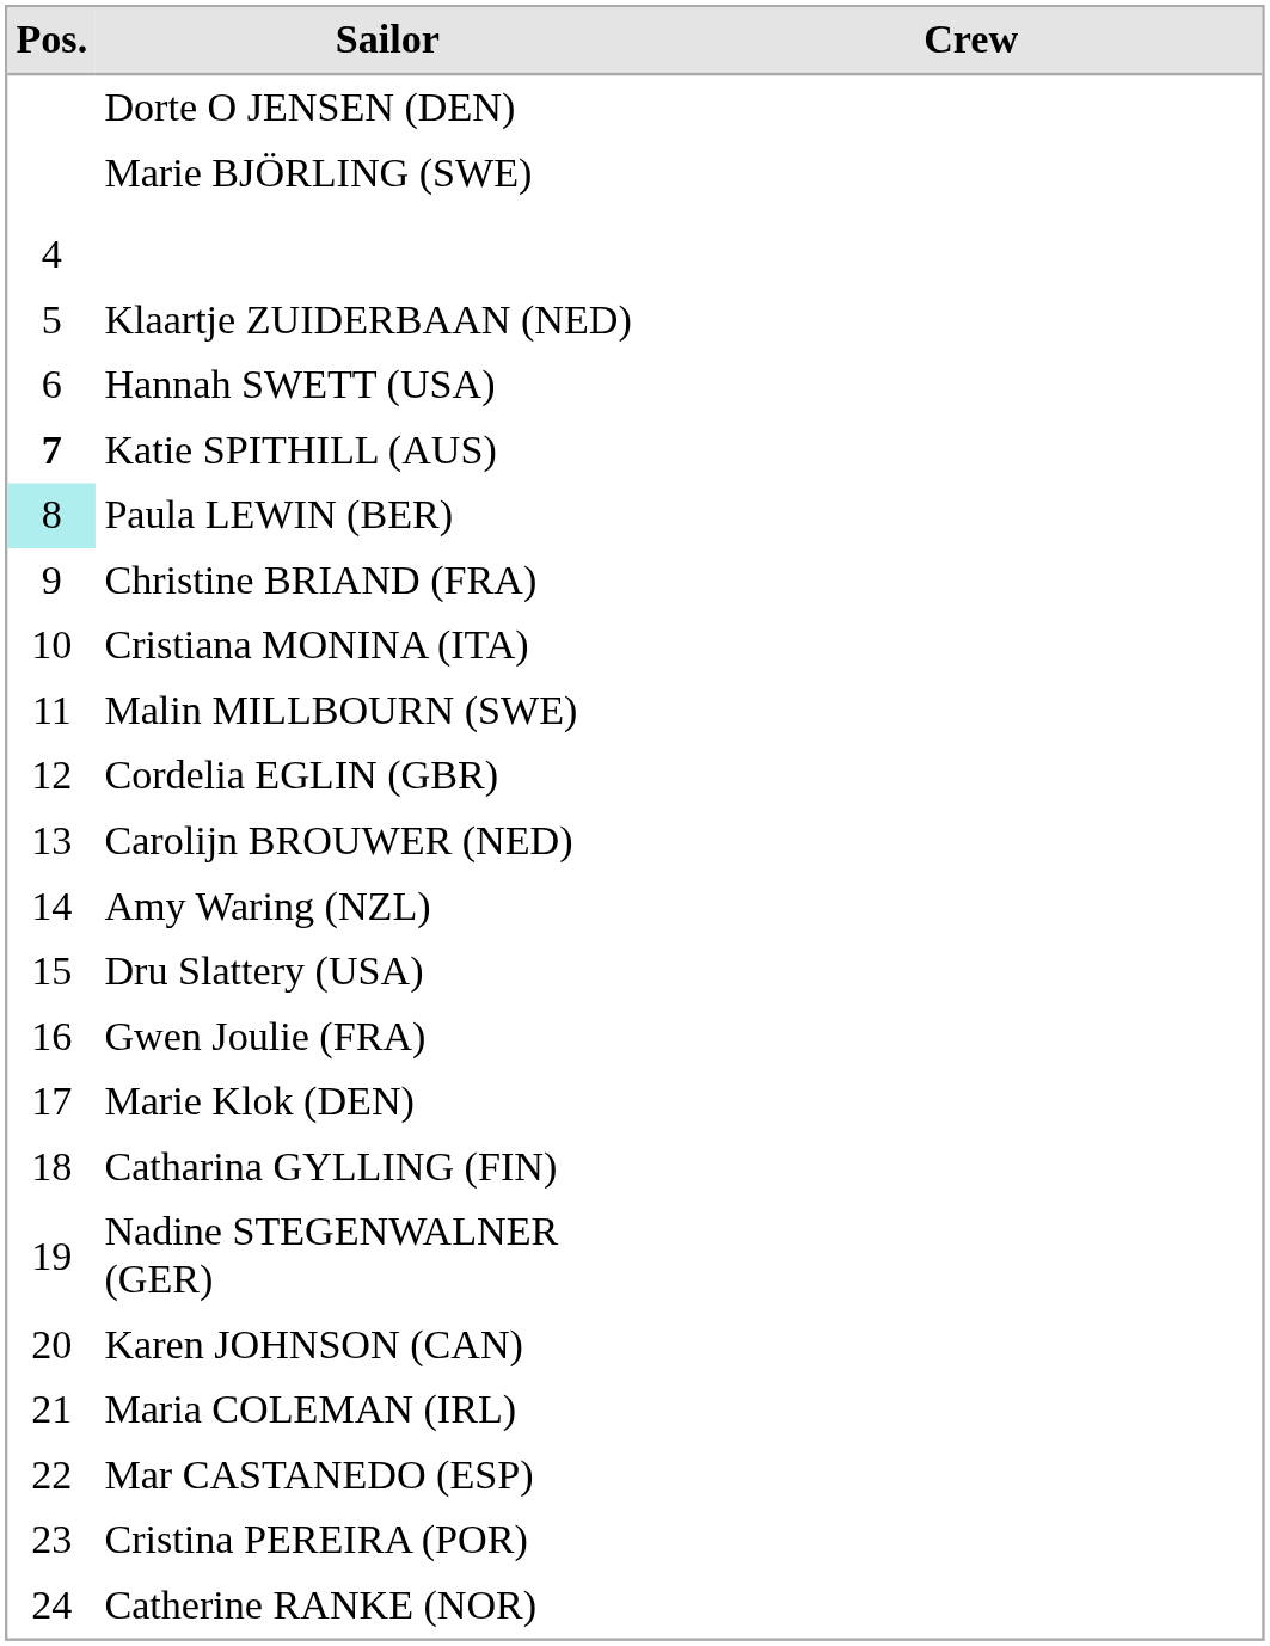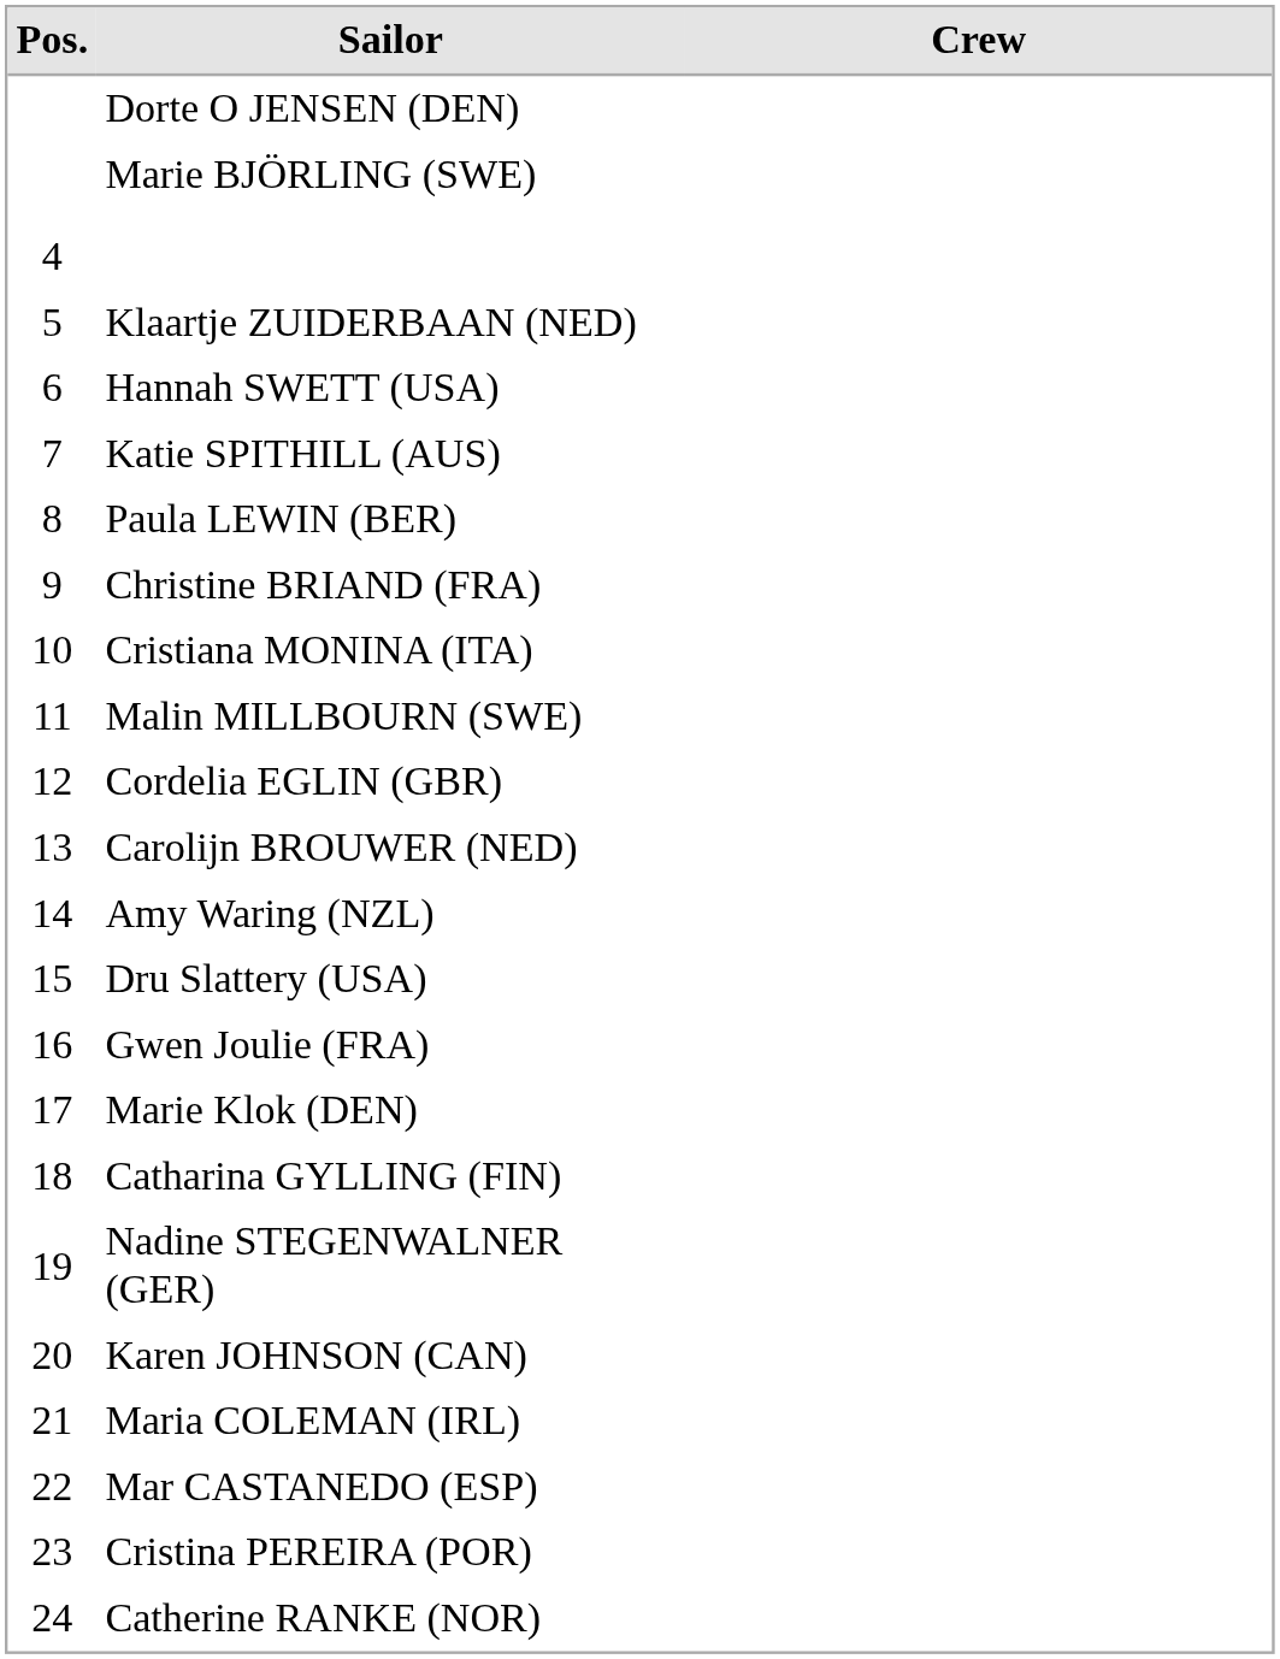Katie SPITHILL (AUS) | Pos.: bold -> normal
Paula LEWIN (BER) | Pos.: paleturquoise background -> no background
